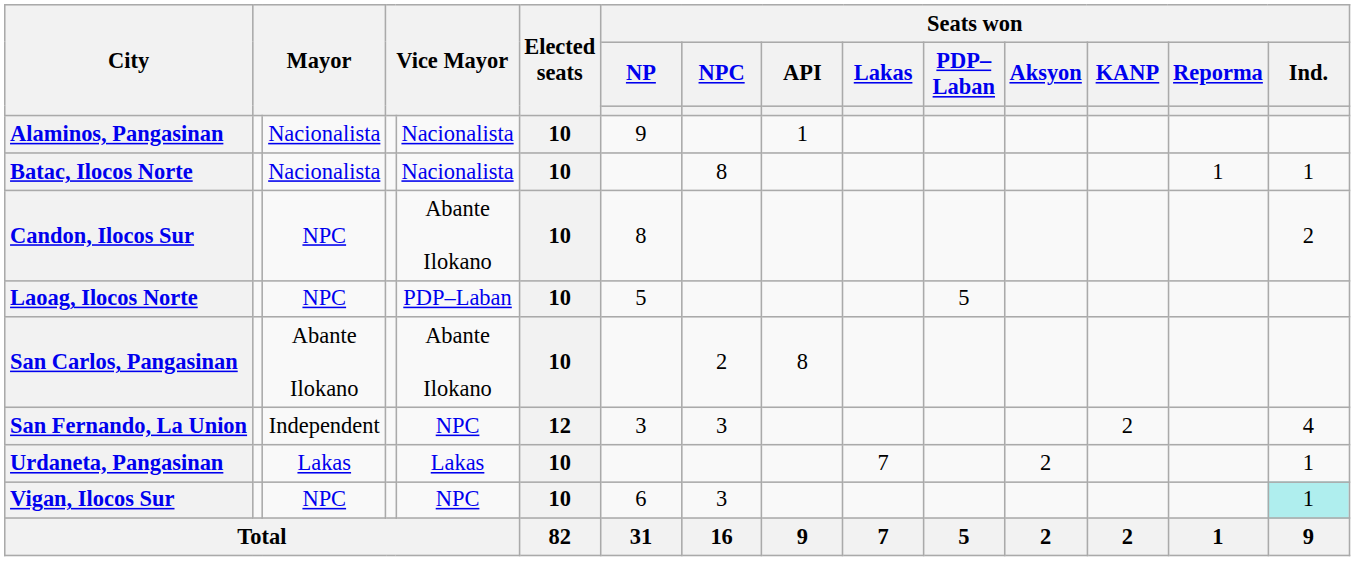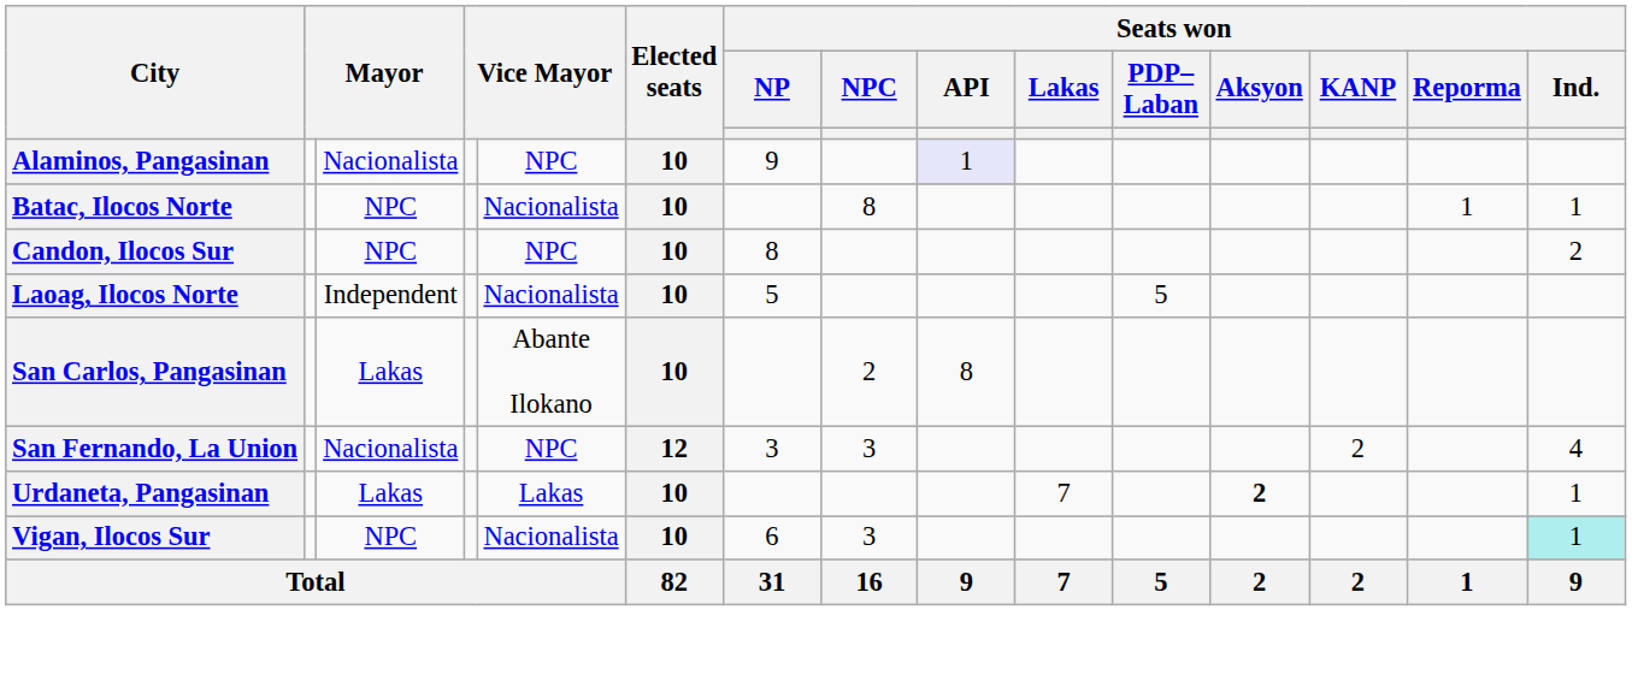Alaminos, Pangasinan | column 5: Nacionalista -> NPC
Alaminos, Pangasinan | Seats won / API: no background -> lavender background
Batac, Ilocos Norte | column 3: Nacionalista -> NPC
Candon, Ilocos Sur | column 5: Abante Ilokano -> NPC
Laoag, Ilocos Norte | column 3: NPC -> Independent
Laoag, Ilocos Norte | column 5: PDP–Laban -> Nacionalista
San Carlos, Pangasinan | column 3: Abante Ilokano -> Lakas
San Fernando, La Union | column 3: Independent -> Nacionalista
Urdaneta, Pangasinan | Seats won / Aksyon: normal -> bold
Vigan, Ilocos Sur | column 5: NPC -> Nacionalista
